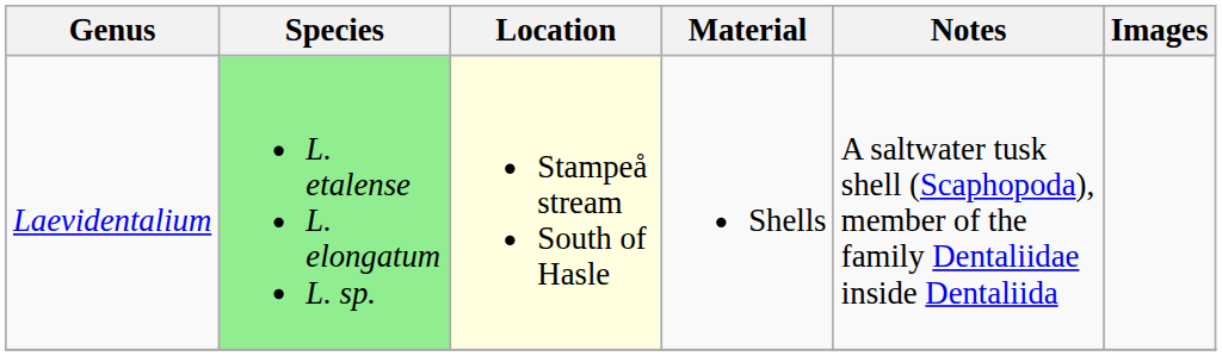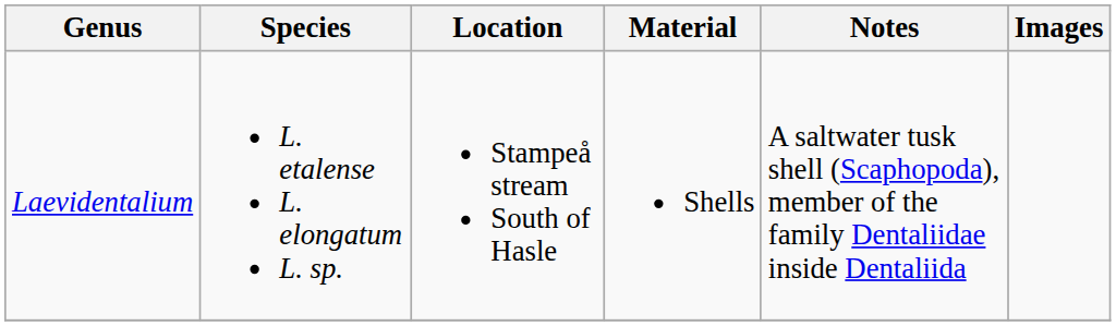Laevidentalium | Species: lightgreen background -> no background
Laevidentalium | Location: lightyellow background -> no background
